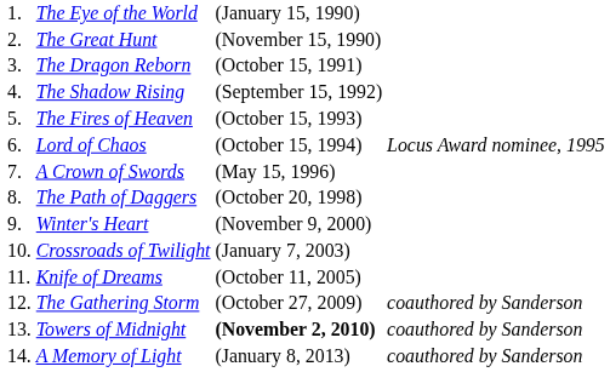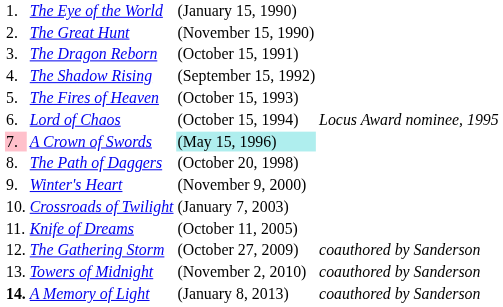A Crown of Swords | column 1: no background -> pink background
A Crown of Swords | column 3: no background -> paleturquoise background
Towers of Midnight | column 3: bold -> normal
A Memory of Light | column 1: normal -> bold
